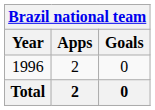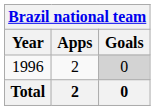1996 | Goals: no background -> lightgrey background
